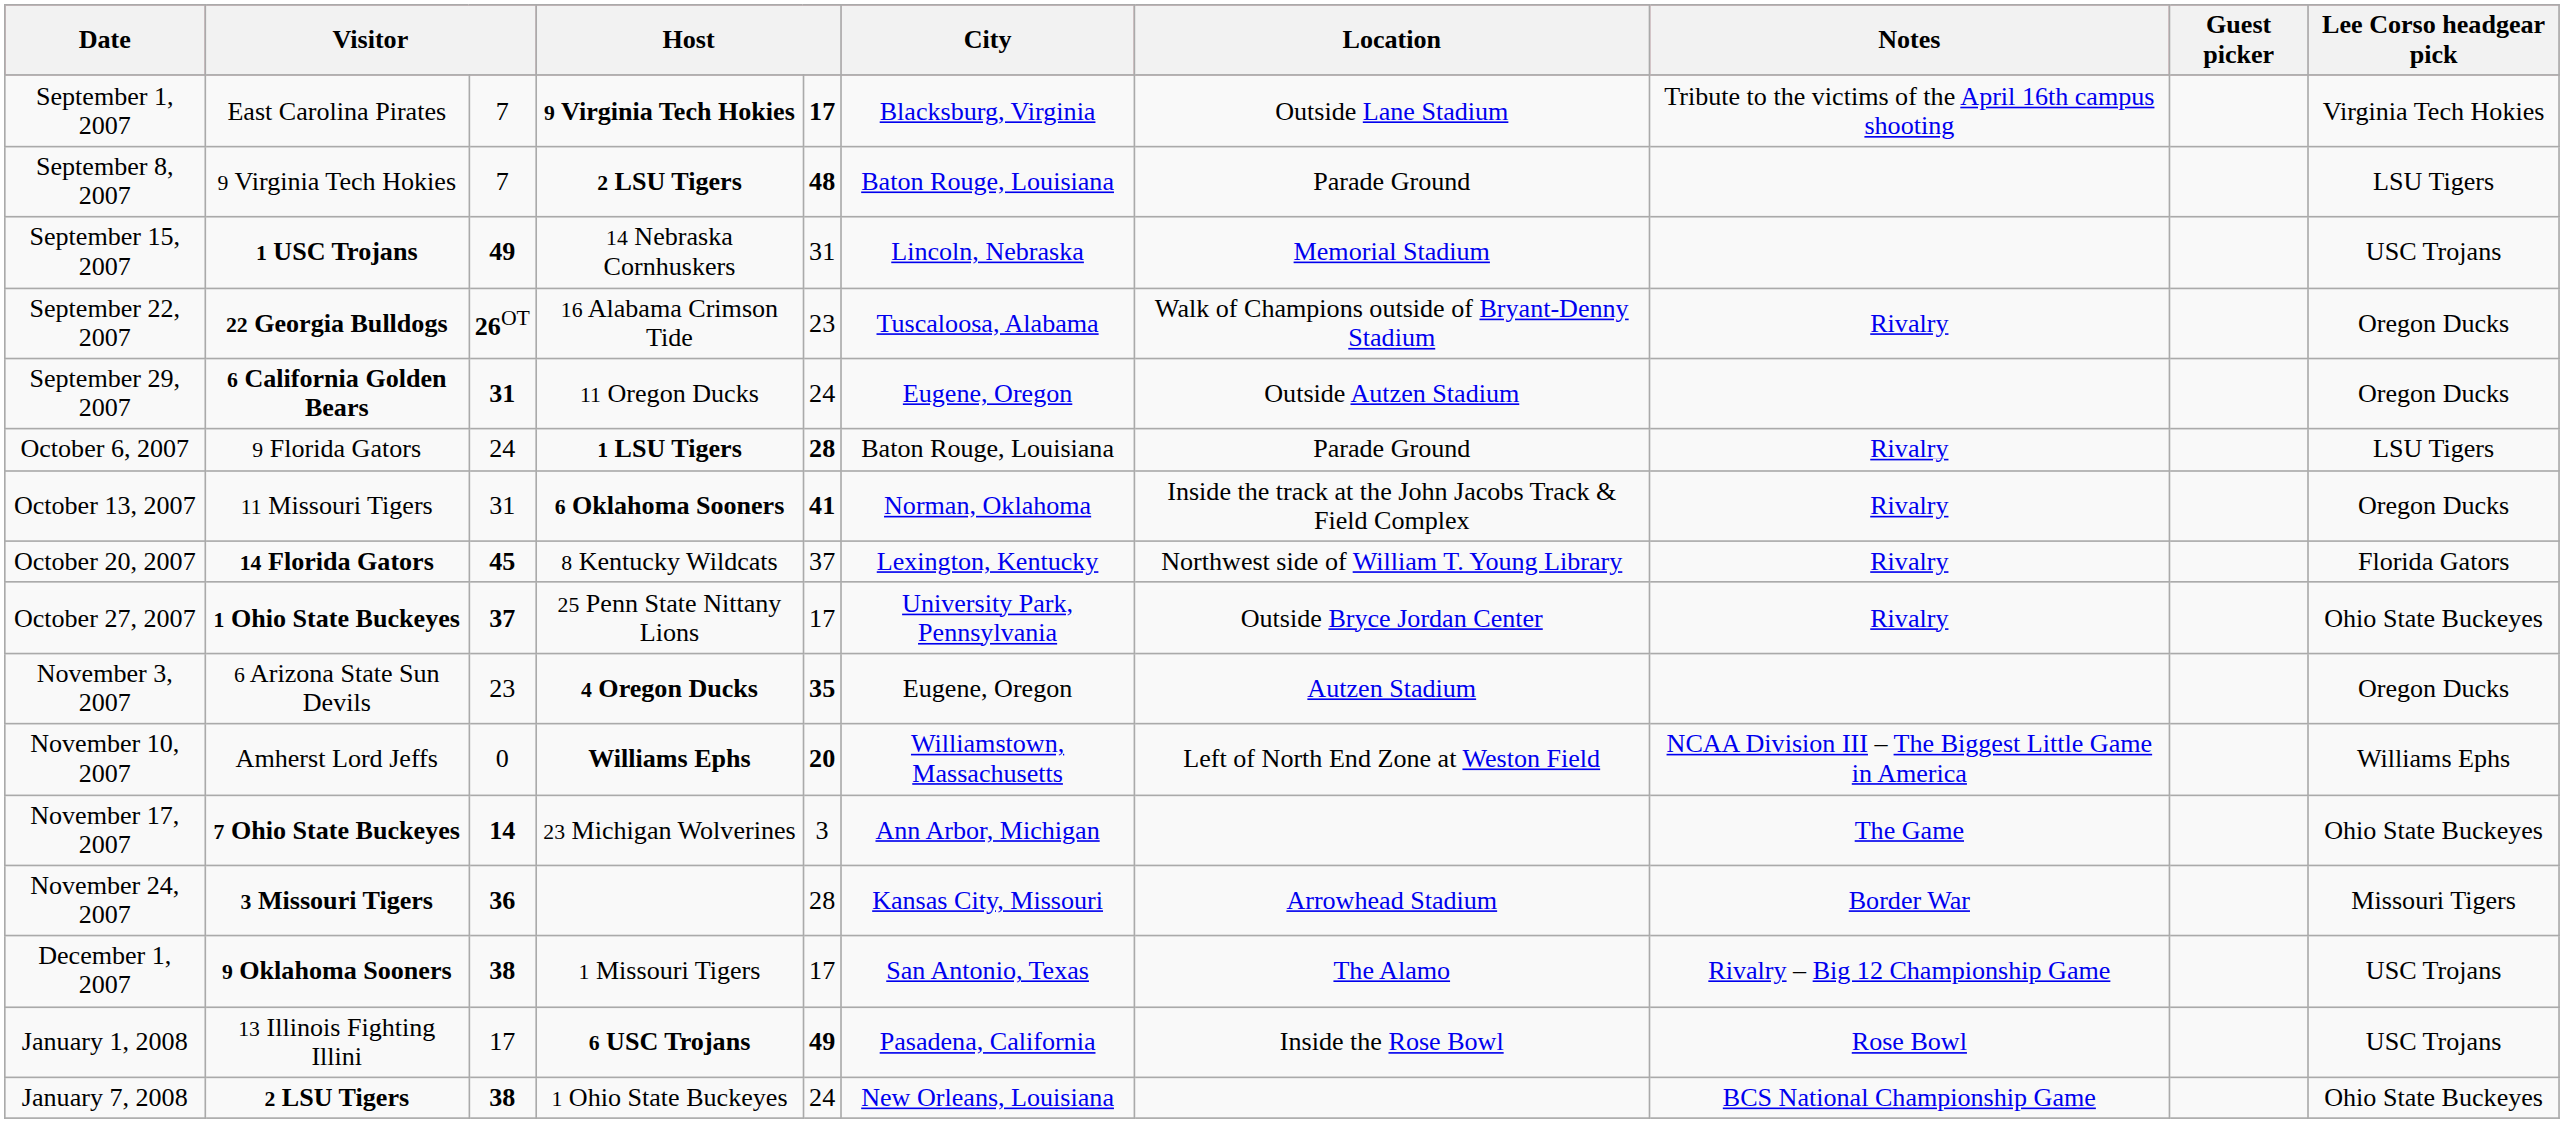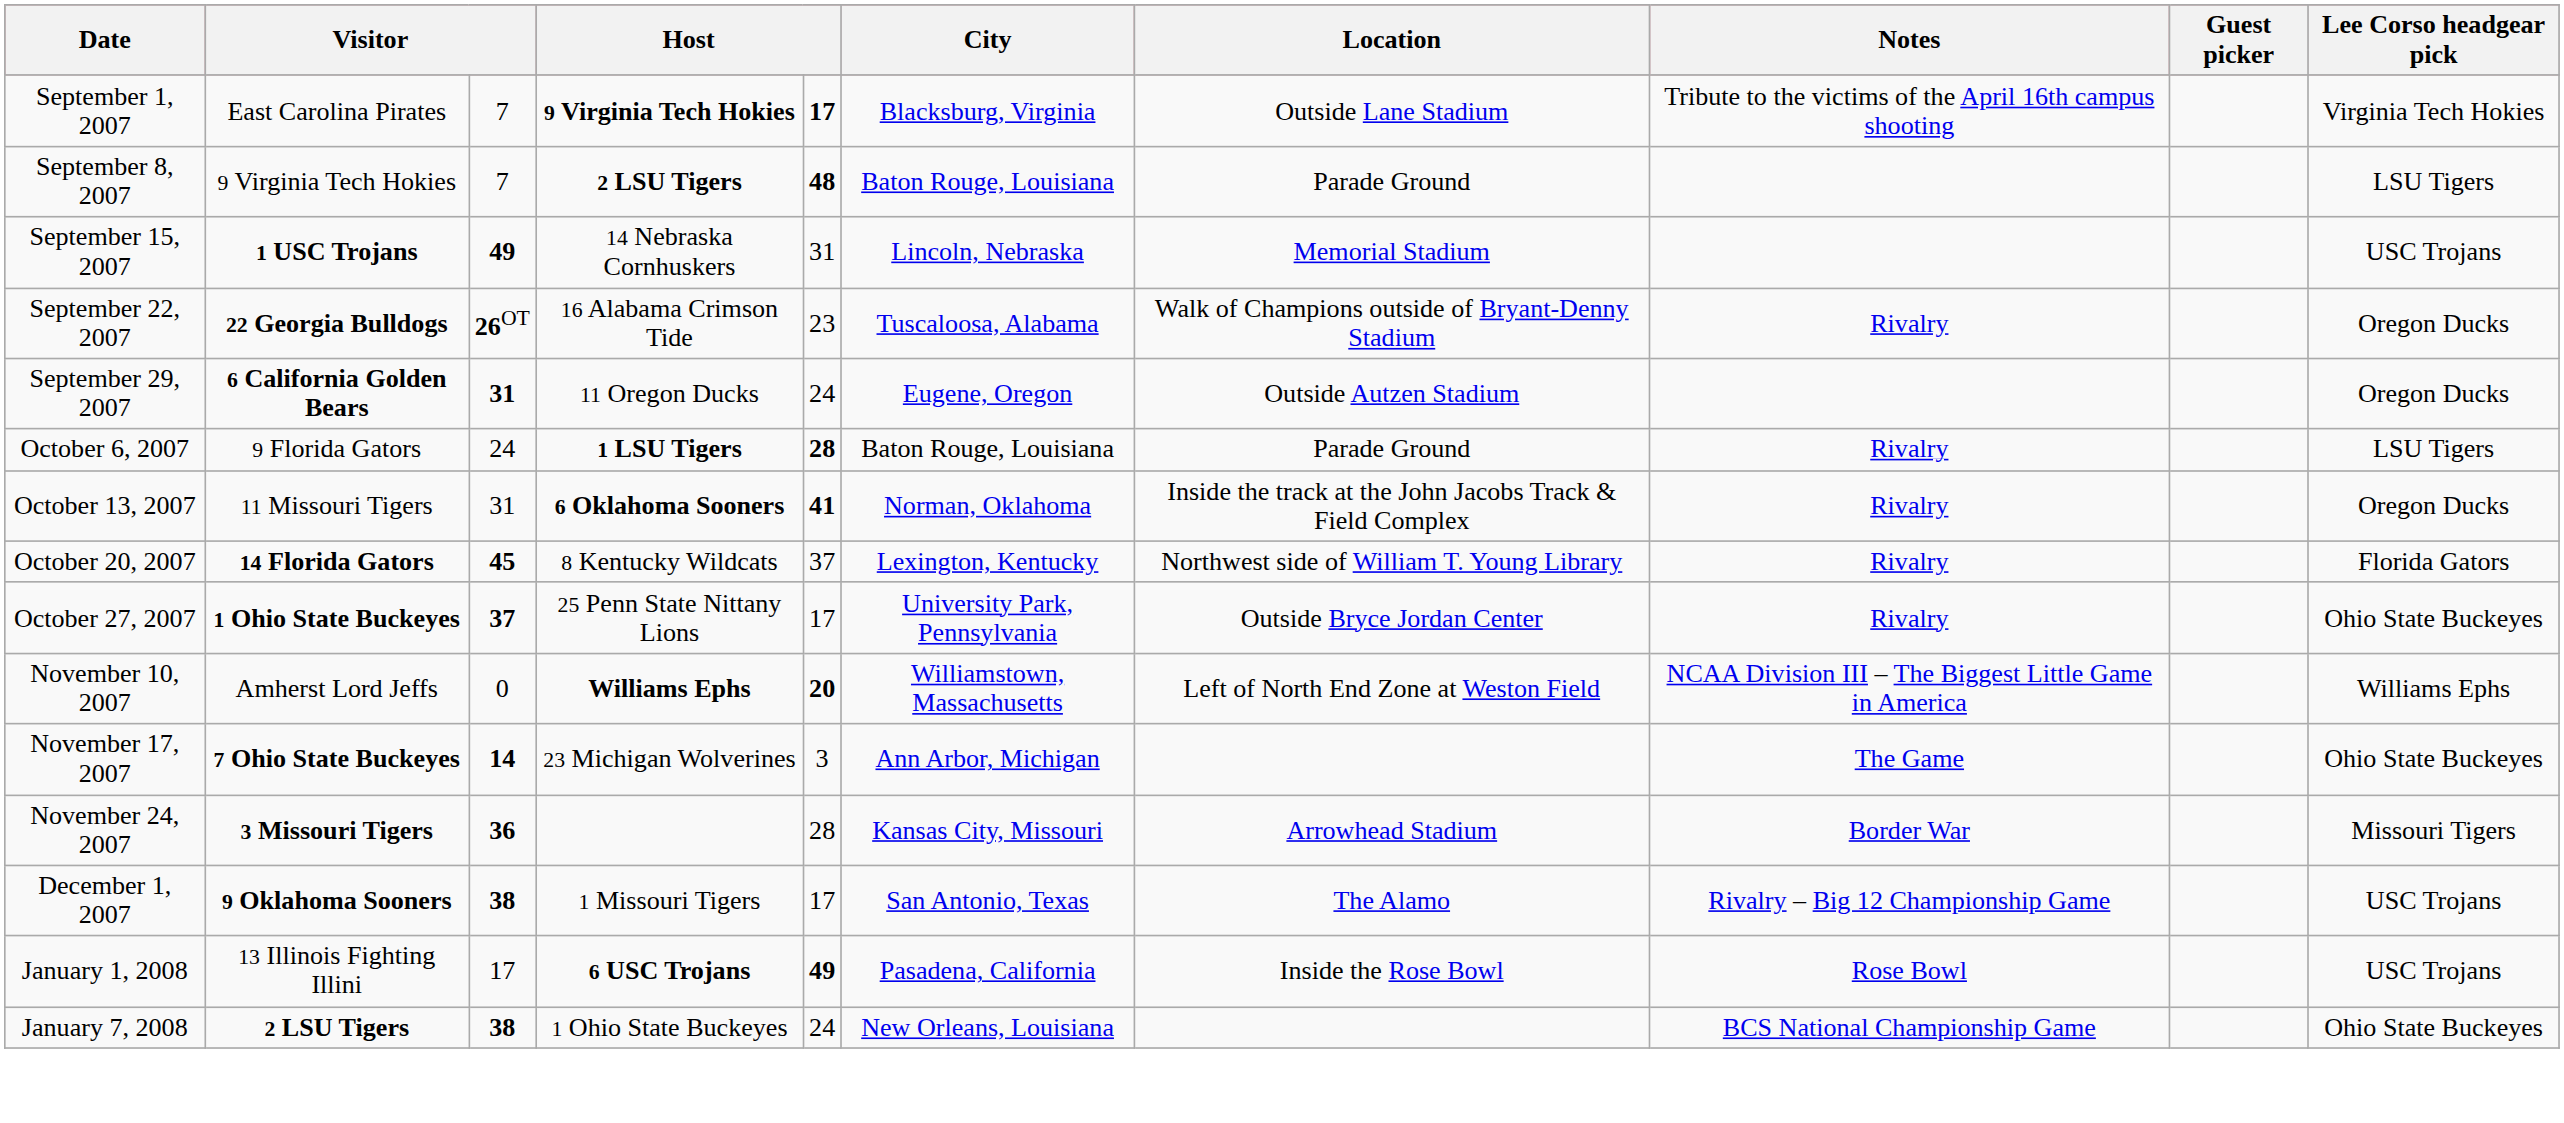- row: November 3, 2007 | 6 Arizona State Sun Devils | 23 | 4 Oregon Ducks | 35 | Eugene, Oregon | Autzen Stadium | Oregon Ducks
